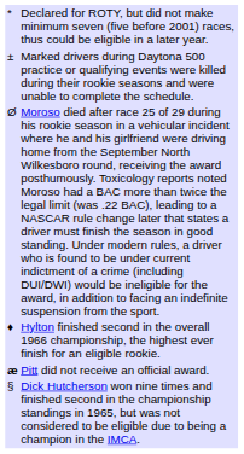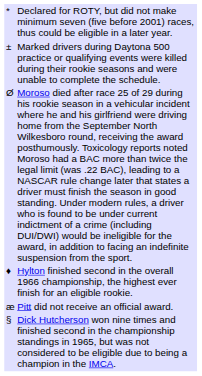Pitt did not receive an official award. | column 1: bold -> normal
